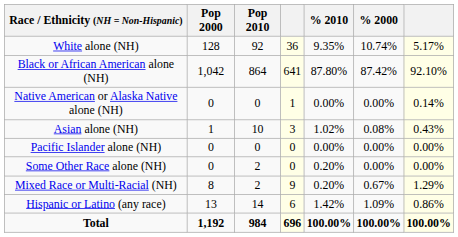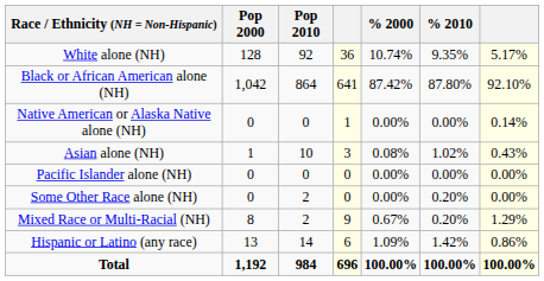columns swapped: % 2000 <-> % 2010
